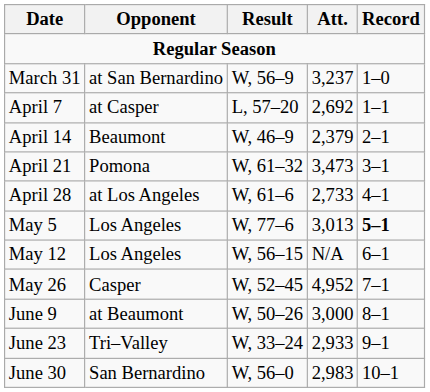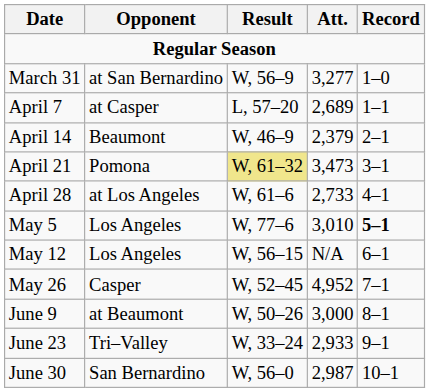March 31 | Att.: 3,237 -> 3,277
April 7 | Att.: 2,692 -> 2,689
April 21 | Result: no background -> khaki background
May 5 | Att.: 3,013 -> 3,010
June 30 | Att.: 2,983 -> 2,987
